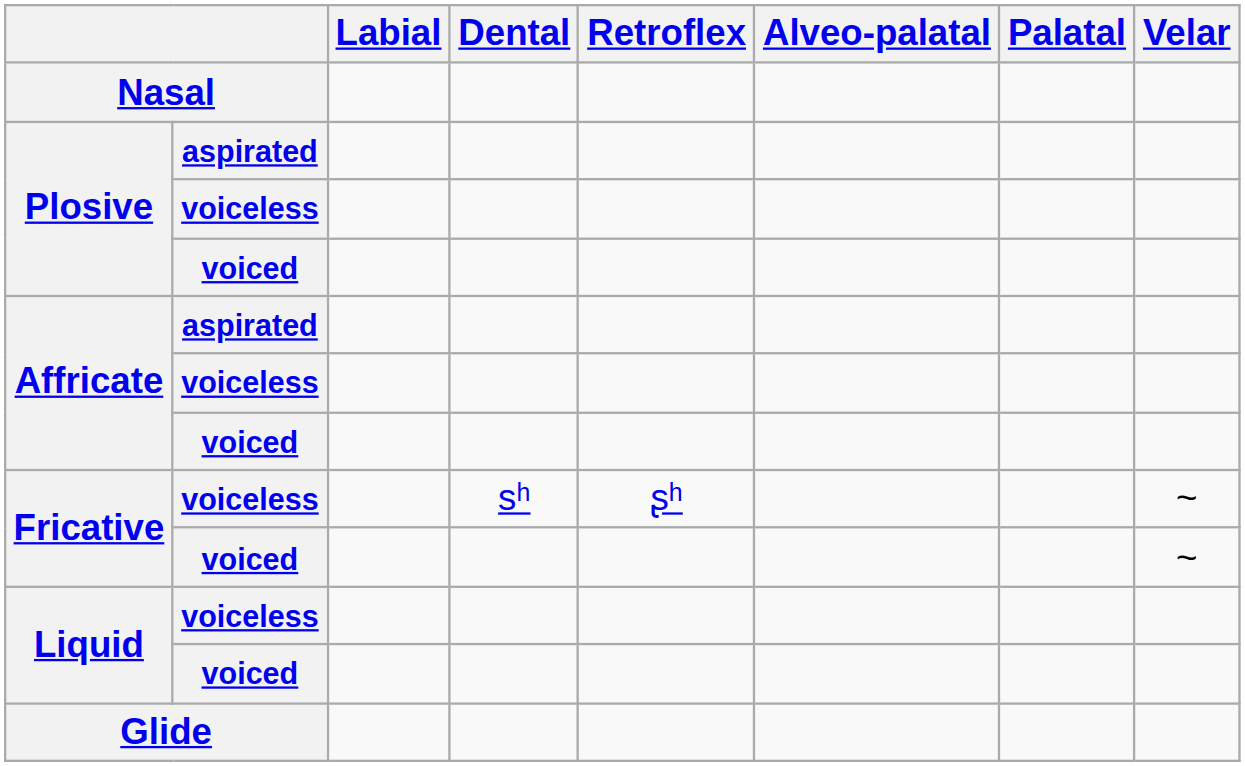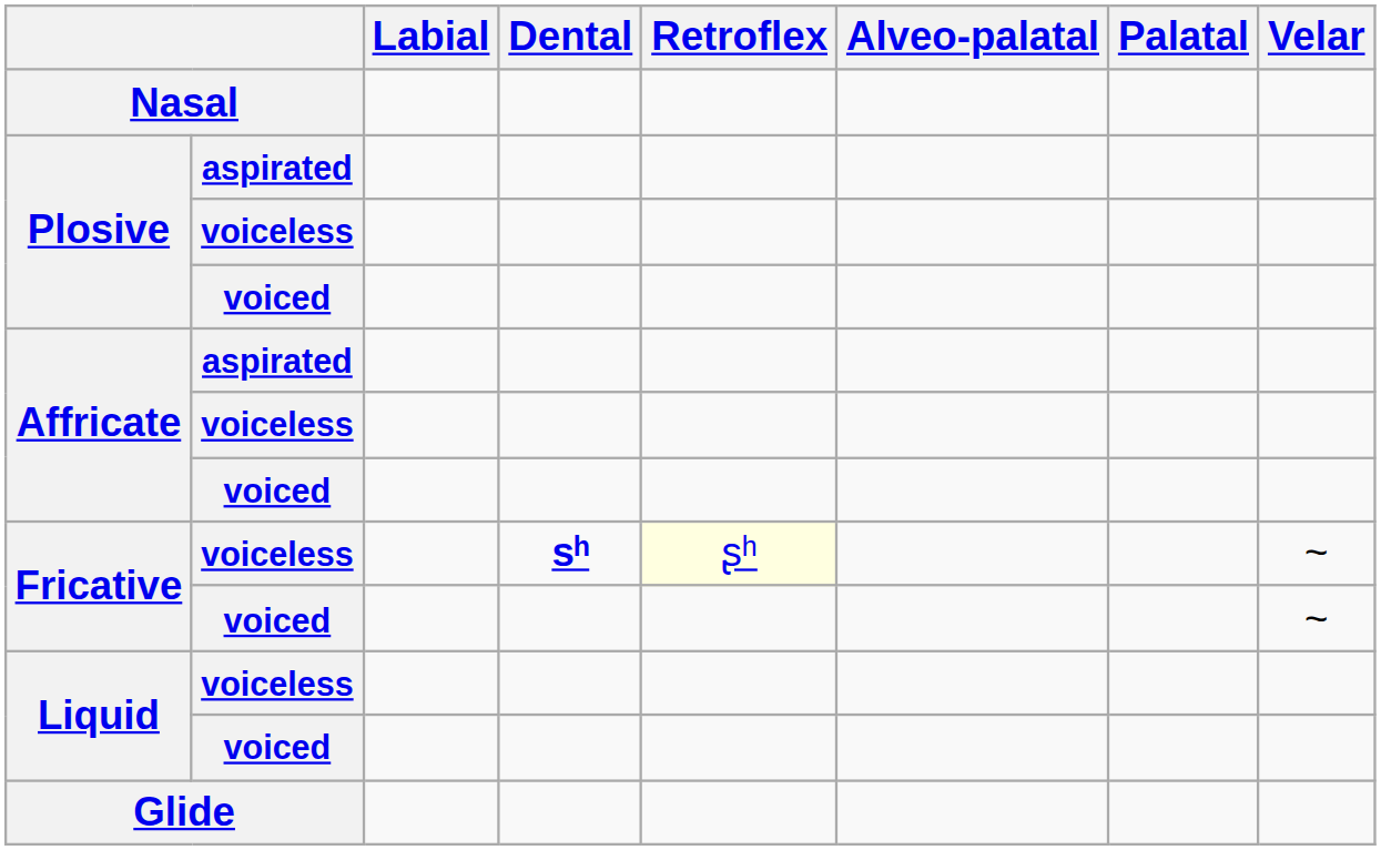Fricative / voiceless | Dental: normal -> bold
Fricative / voiceless | Retroflex: no background -> lightyellow background
